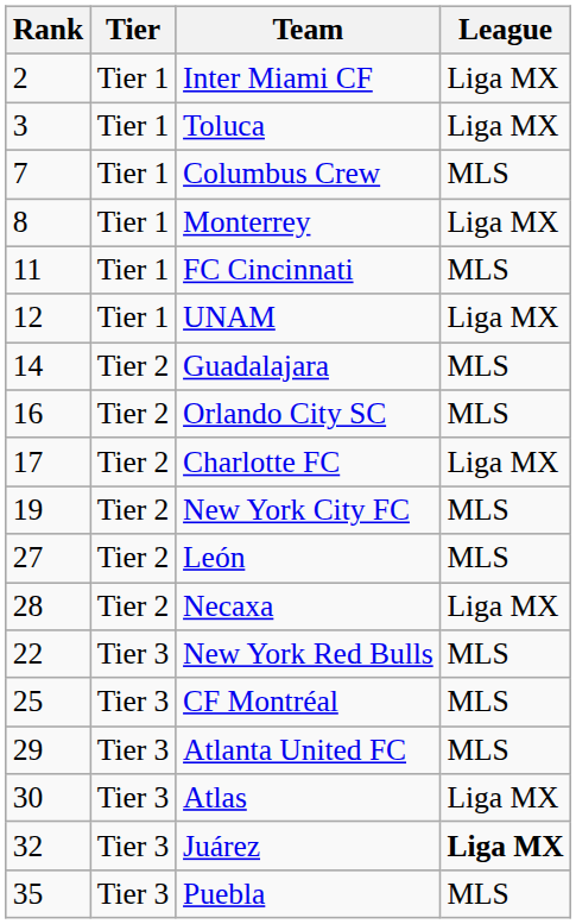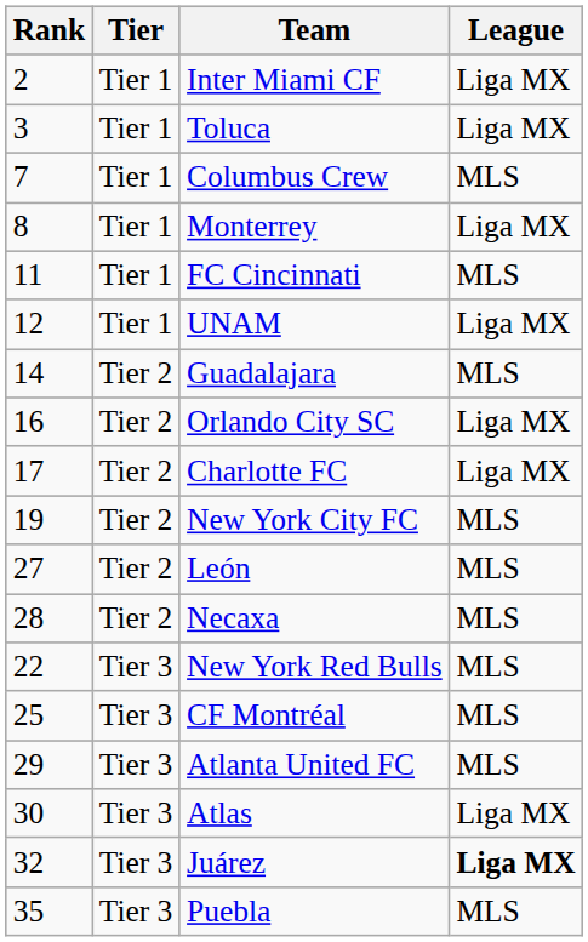Orlando City SC | League: MLS -> Liga MX
Necaxa | League: Liga MX -> MLS
